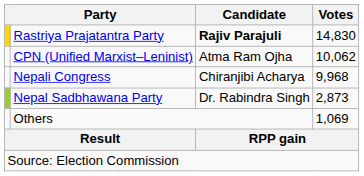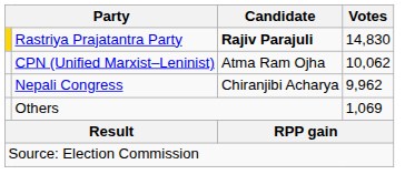Nepali Congress | Votes: 9,968 -> 9,962
- row: Nepal Sadbhawana Party | Dr. Rabindra Singh | 2,873
